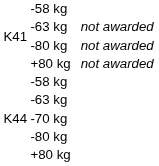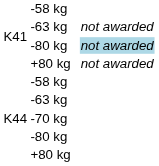K41 / -80 kg | column 3: no background -> lightblue background
